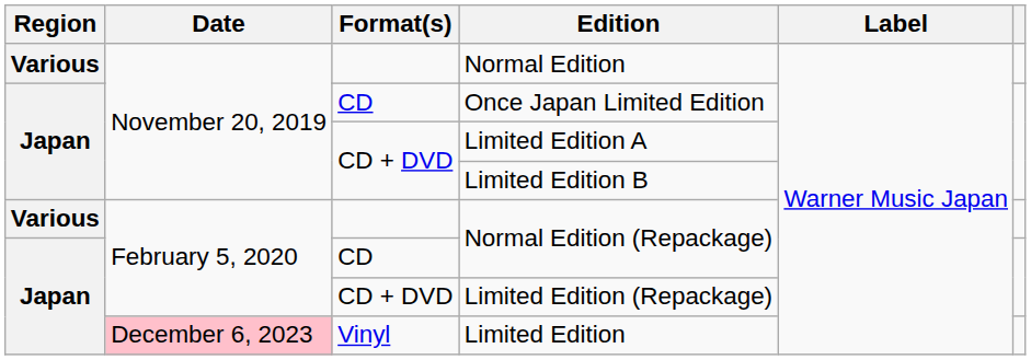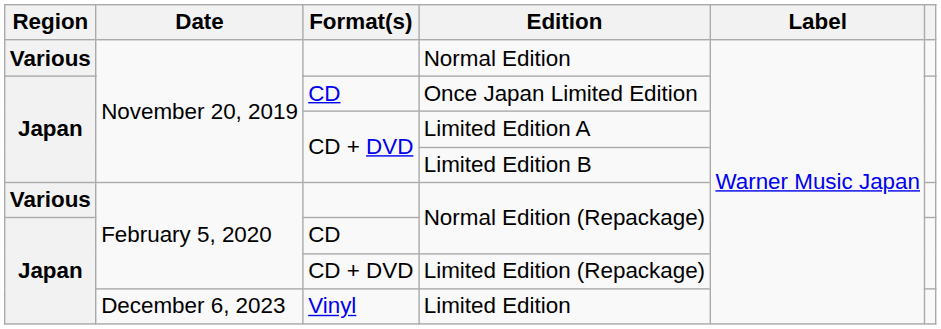Limited Edition | Date: pink background -> no background
